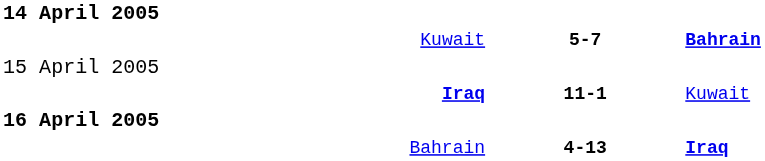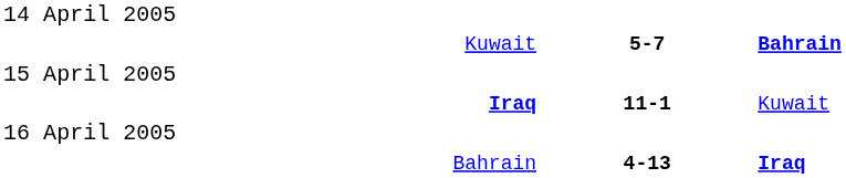14 April 2005 | column 1: bold -> normal
16 April 2005 | column 1: bold -> normal
